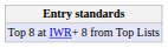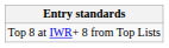row 2 | column 1: lavender background -> no background
